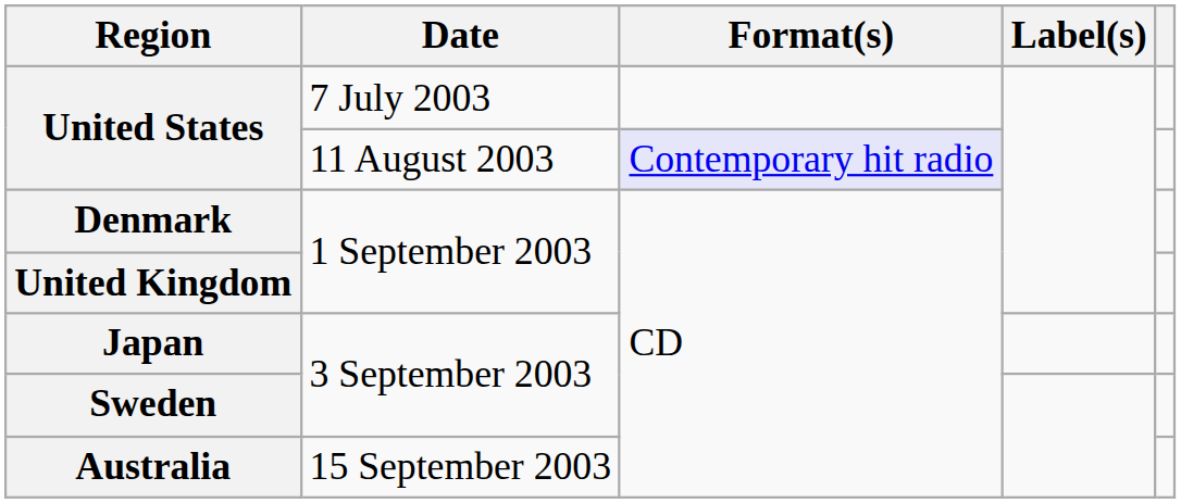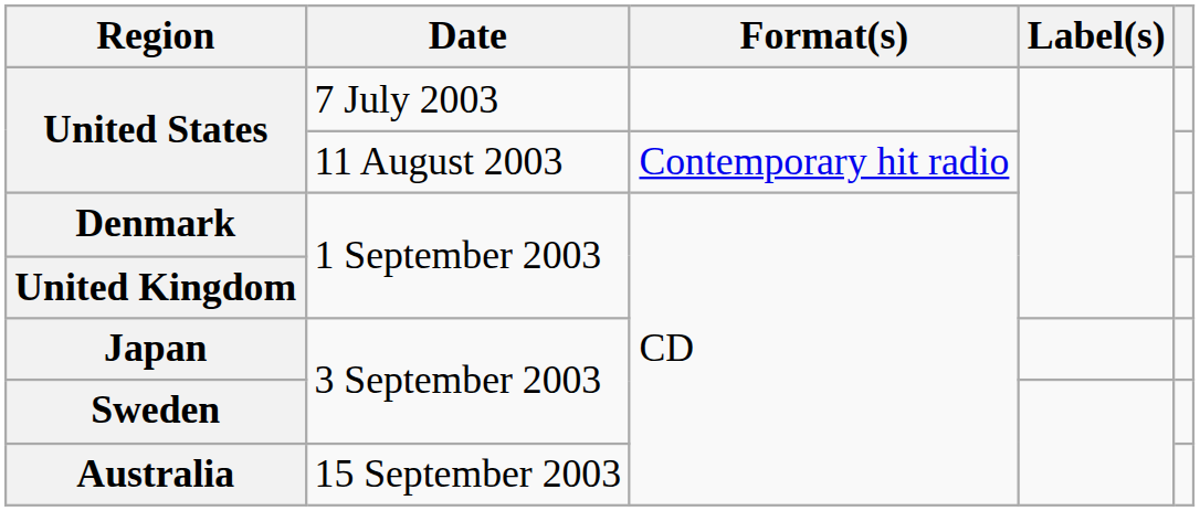United States / 11 August 2003 | Format(s): lavender background -> no background
